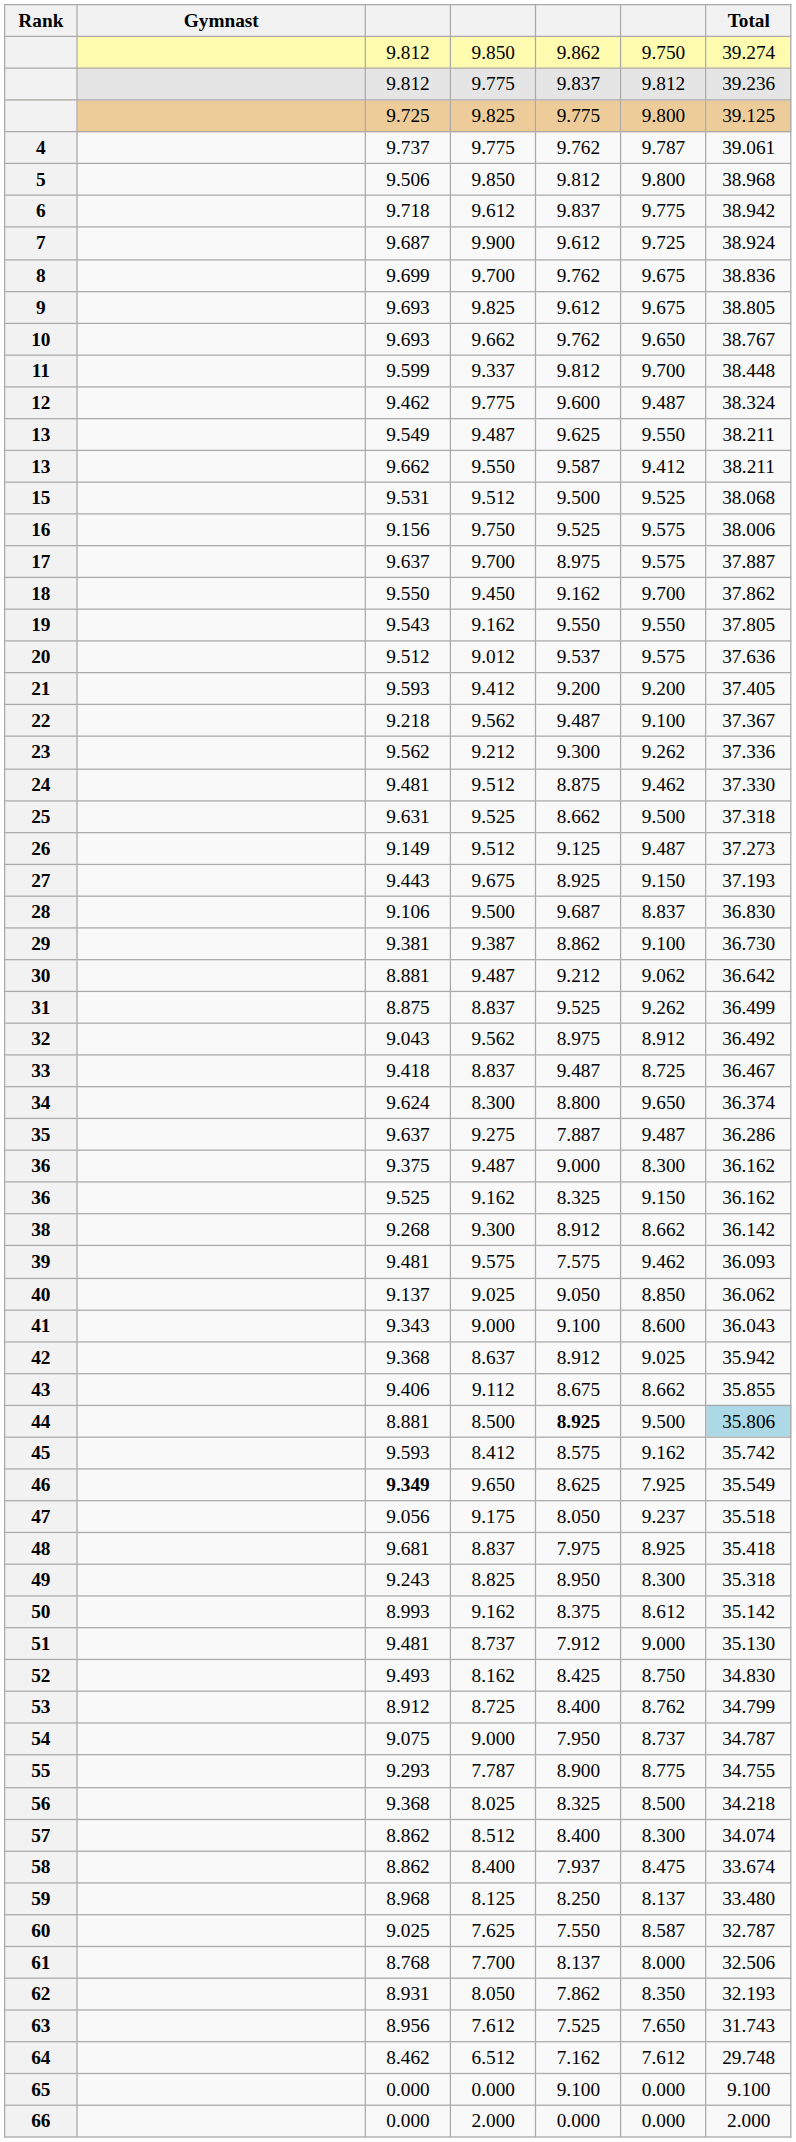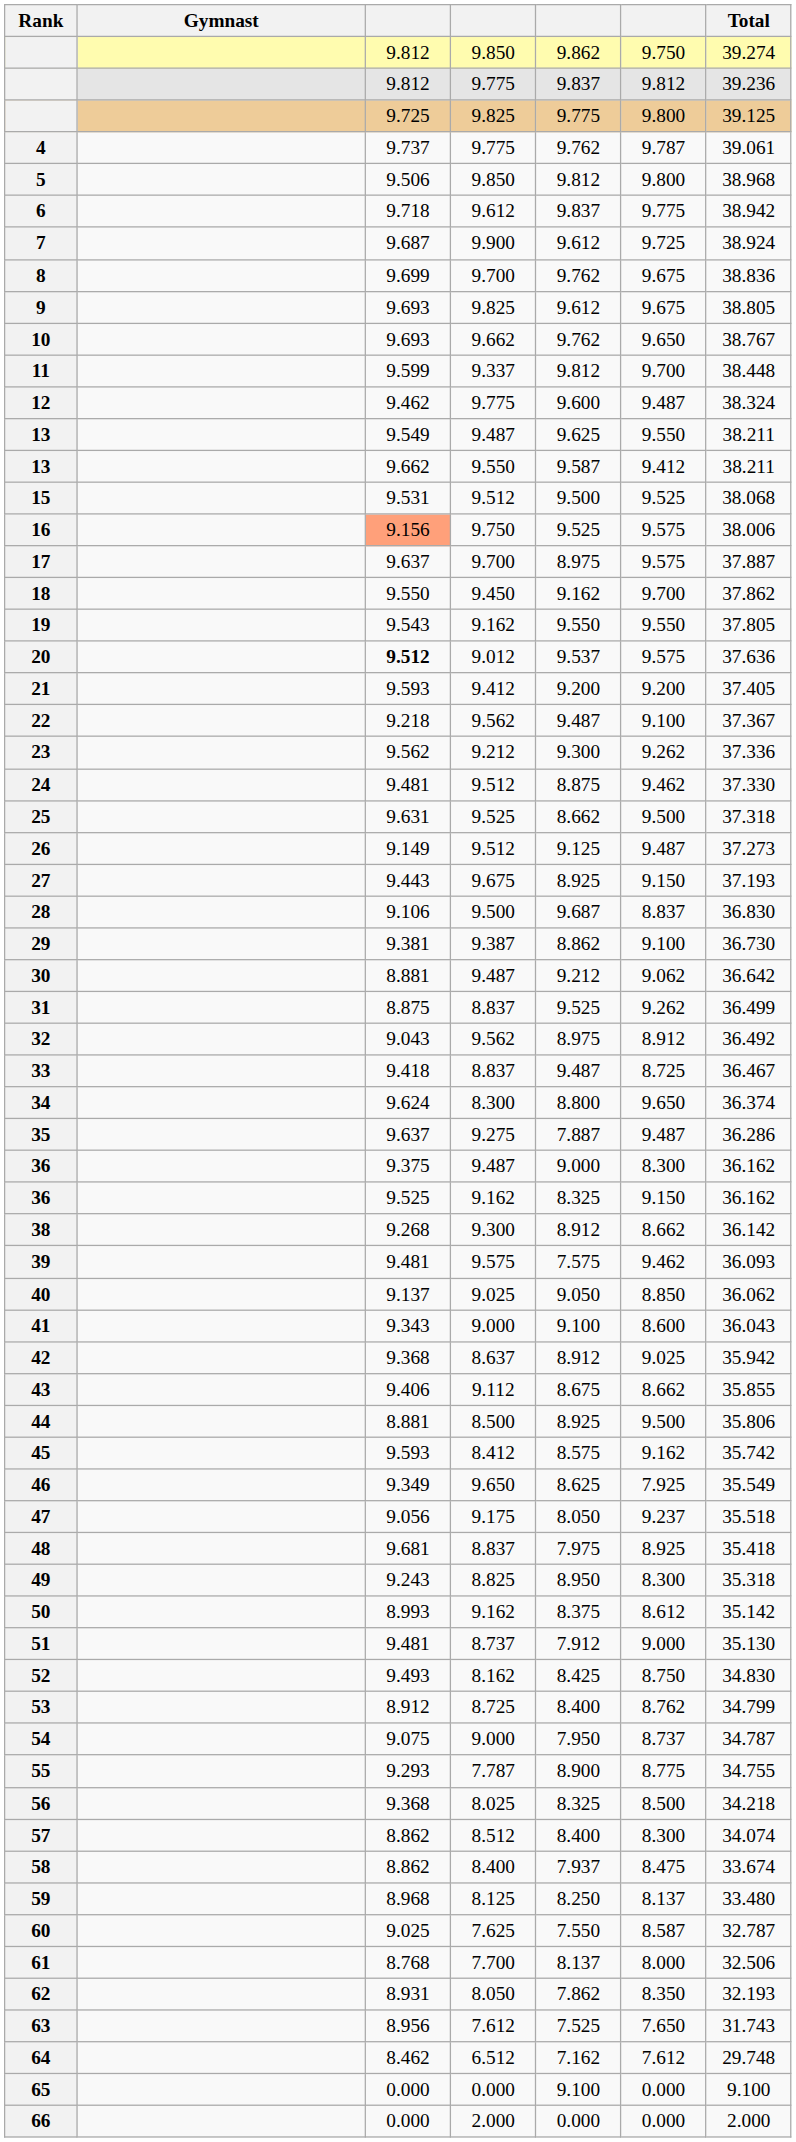16 | column 3: no background -> lightsalmon background
20 | column 3: normal -> bold
44 | column 5: bold -> normal
44 | Total: lightblue background -> no background
46 | column 3: bold -> normal
